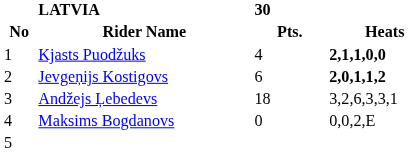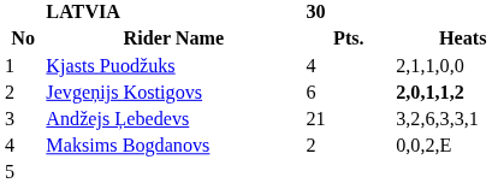Kjasts Puodžuks | Heats: bold -> normal
Andžejs Ļebedevs | 30 / Pts.: 18 -> 21
Maksims Bogdanovs | 30 / Pts.: 0 -> 2
